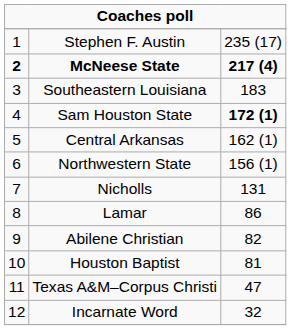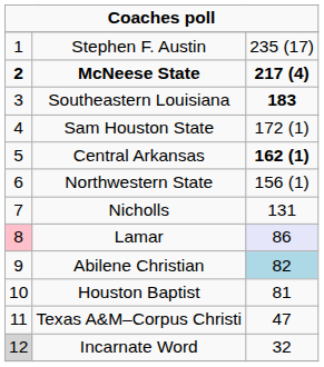Southeastern Louisiana | column 3: normal -> bold
Sam Houston State | column 3: bold -> normal
Central Arkansas | column 3: normal -> bold
Lamar | column 1: no background -> pink background
Lamar | column 3: no background -> lavender background
Abilene Christian | column 3: no background -> lightblue background
Incarnate Word | column 1: no background -> lightgrey background
